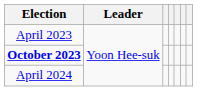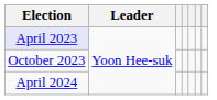April 2023 | Election: no background -> lavender background
October 2023 | Election: bold -> normal
